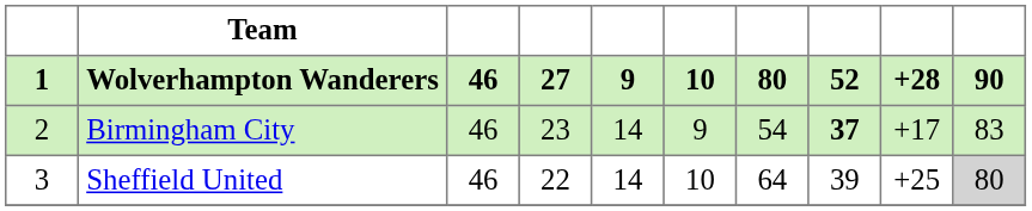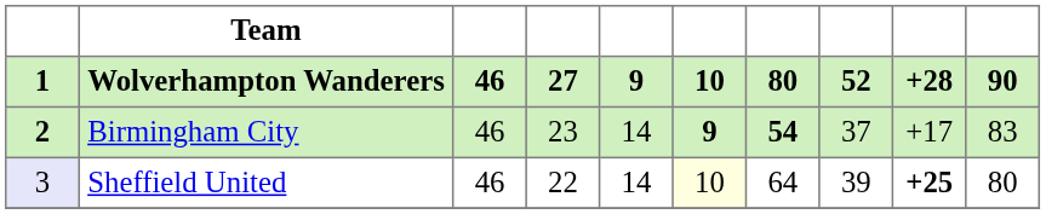Birmingham City | column 1: normal -> bold
Birmingham City | column 6: normal -> bold
Birmingham City | column 7: normal -> bold
Birmingham City | column 8: bold -> normal
Sheffield United | column 1: no background -> lavender background
Sheffield United | column 6: no background -> lightyellow background
Sheffield United | column 9: normal -> bold
Sheffield United | column 10: lightgrey background -> no background
